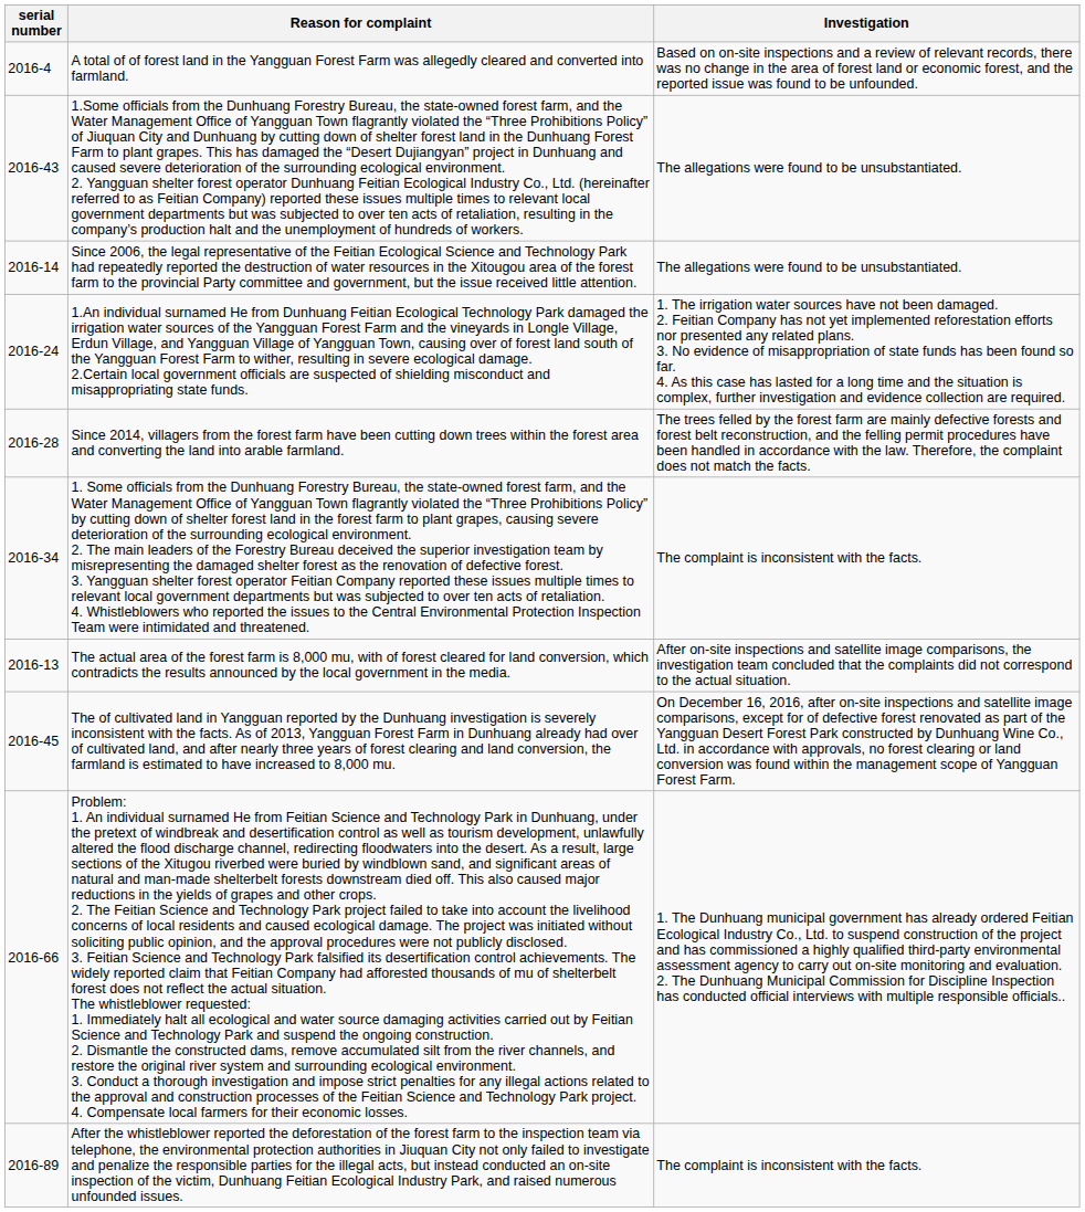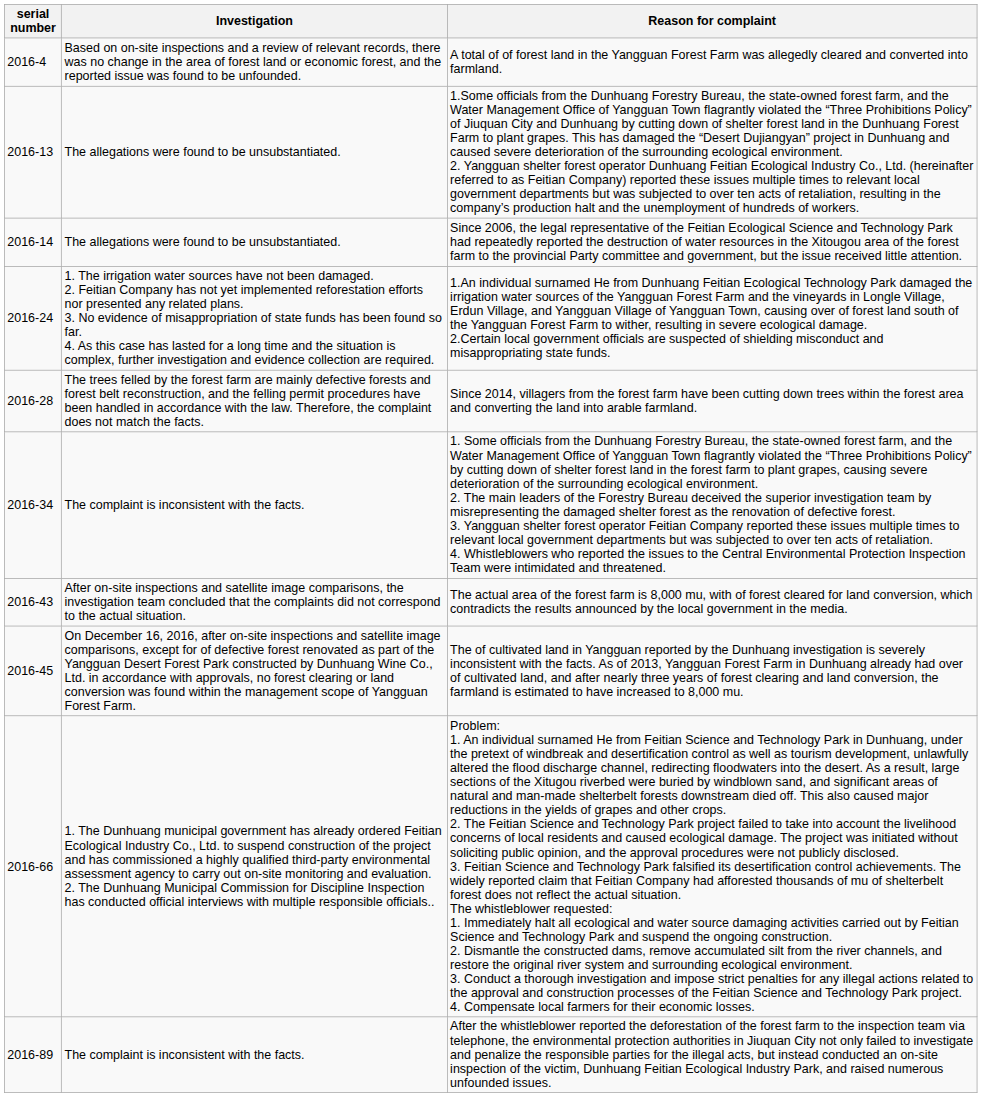columns swapped: Reason for complaint <-> Investigation
row 3 | serial number: 2016-43 -> 2016-13
row 8 | serial number: 2016-13 -> 2016-43
